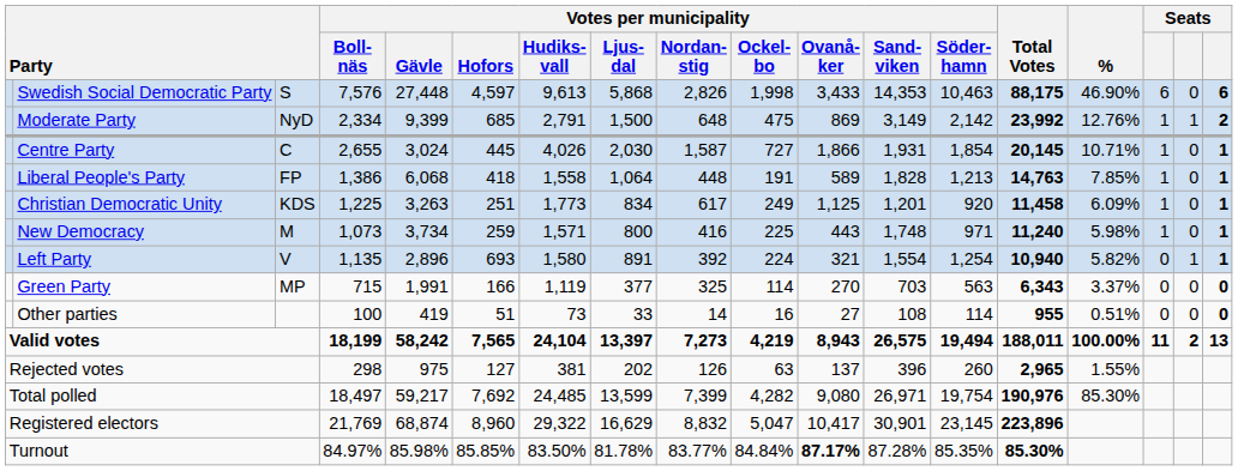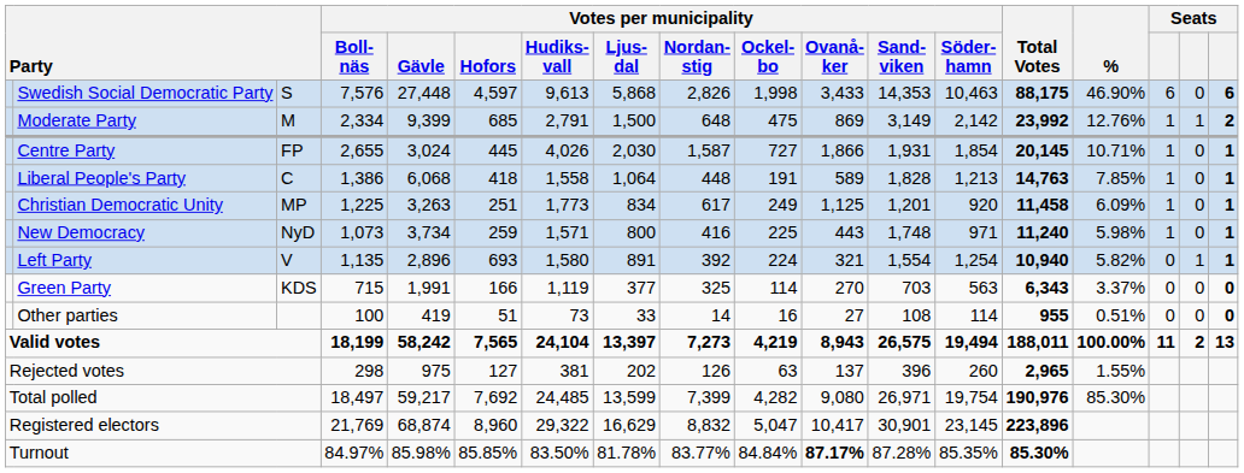Moderate Party | column 3: NyD -> M
Centre Party | column 3: C -> FP
Liberal People's Party | column 3: FP -> C
Christian Democratic Unity | column 3: KDS -> MP
New Democracy | column 3: M -> NyD
Green Party | column 3: MP -> KDS
